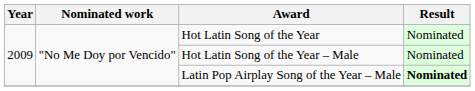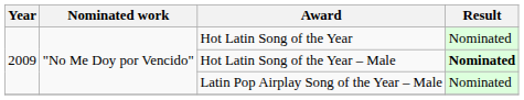Hot Latin Song of the Year – Male | Result: normal -> bold
Latin Pop Airplay Song of the Year – Male | Result: bold -> normal
